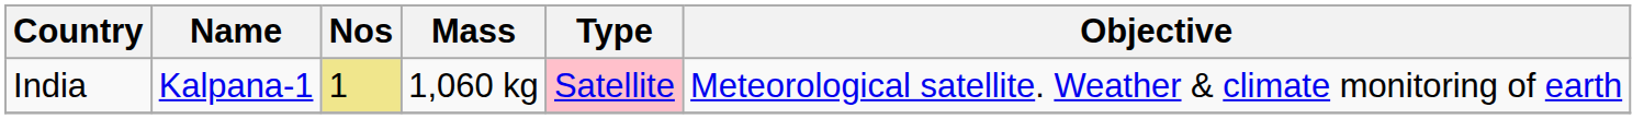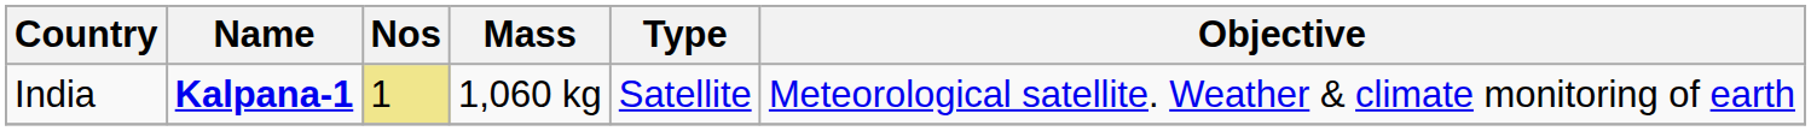India | Name: normal -> bold
India | Type: pink background -> no background
